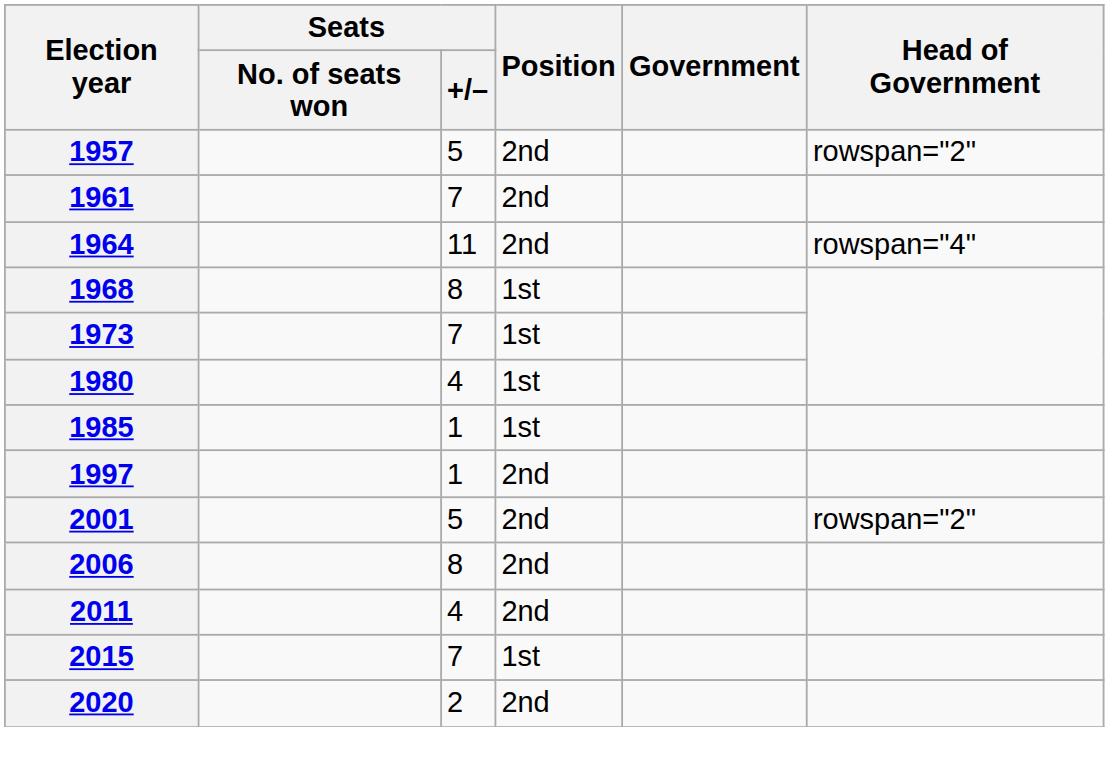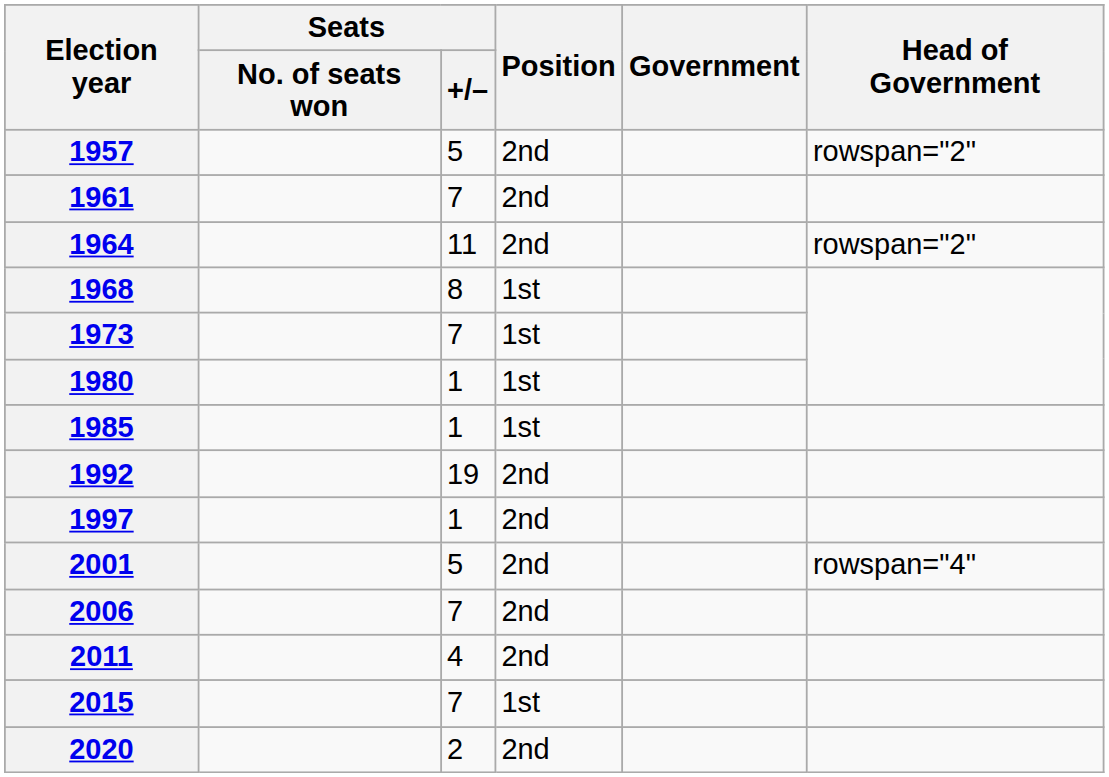1964 | Head of Government: rowspan="4" -> rowspan="2"
1980 | Seats / +/–: 4 -> 1
+ row: 1992 | 19 | 2nd
2001 | Head of Government: rowspan="2" -> rowspan="4"
2006 | Seats / +/–: 8 -> 7
